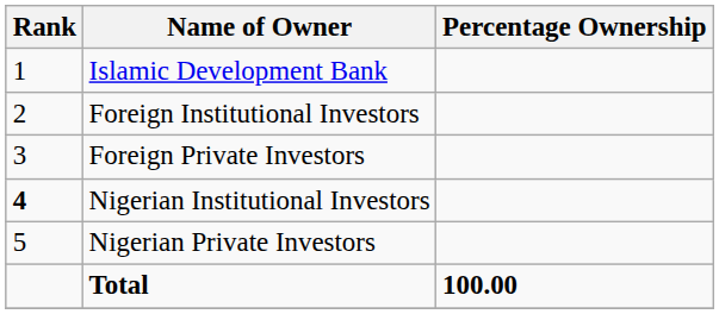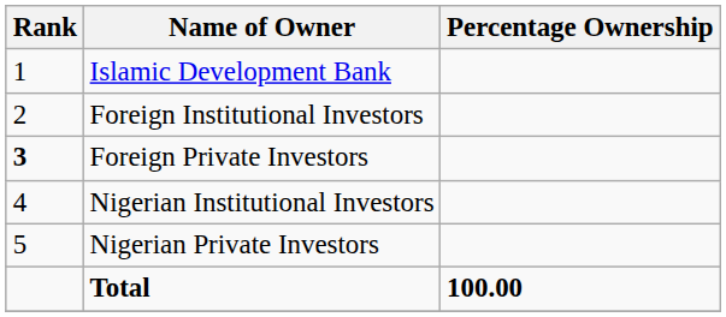Foreign Private Investors | Rank: normal -> bold
Nigerian Institutional Investors | Rank: bold -> normal
